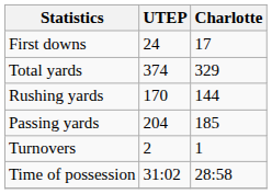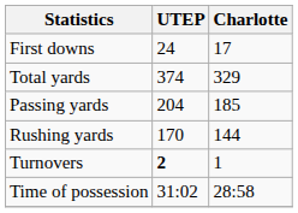rows swapped: Rushing yards <-> Passing yards
Turnovers | UTEP: normal -> bold
